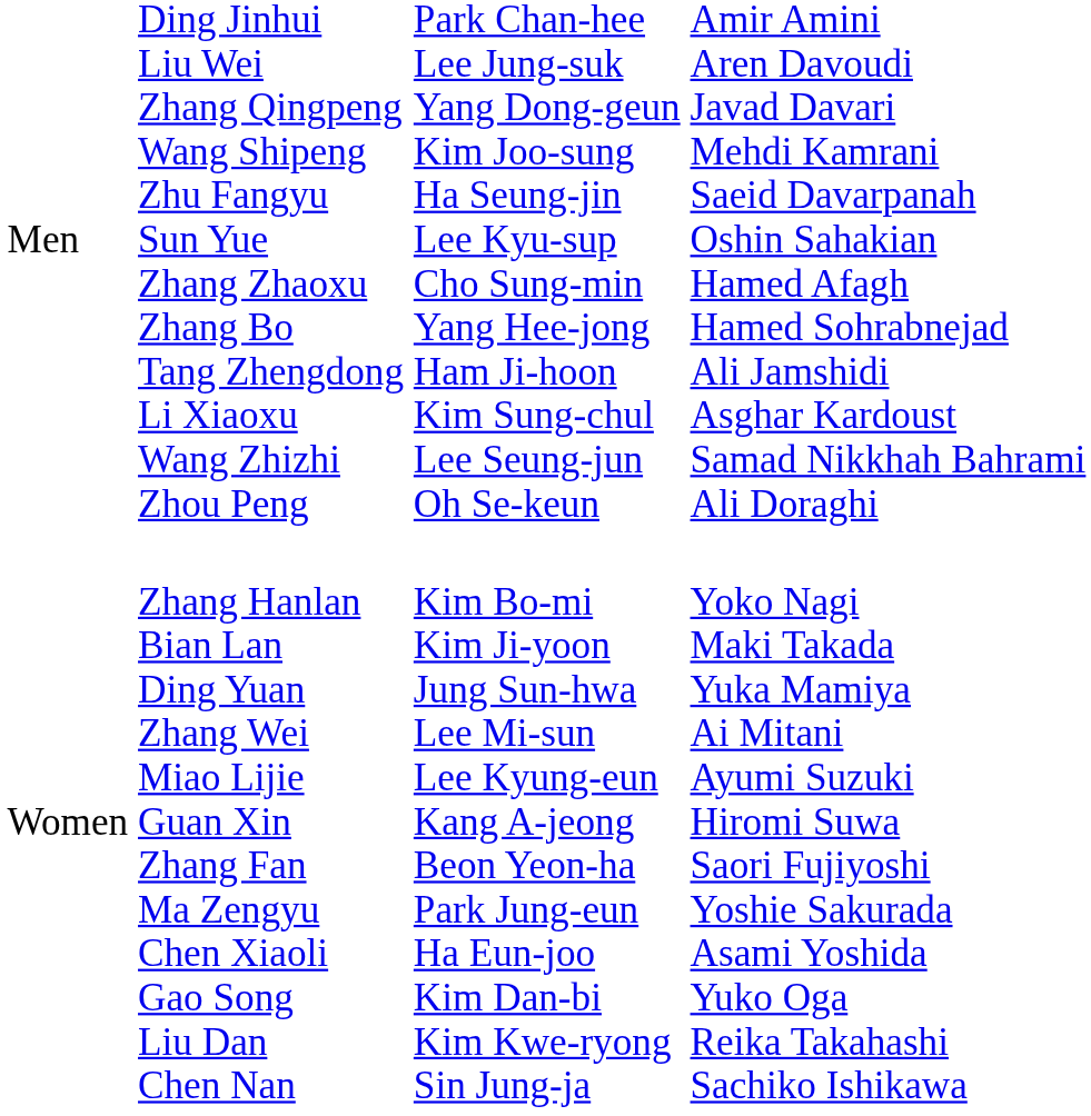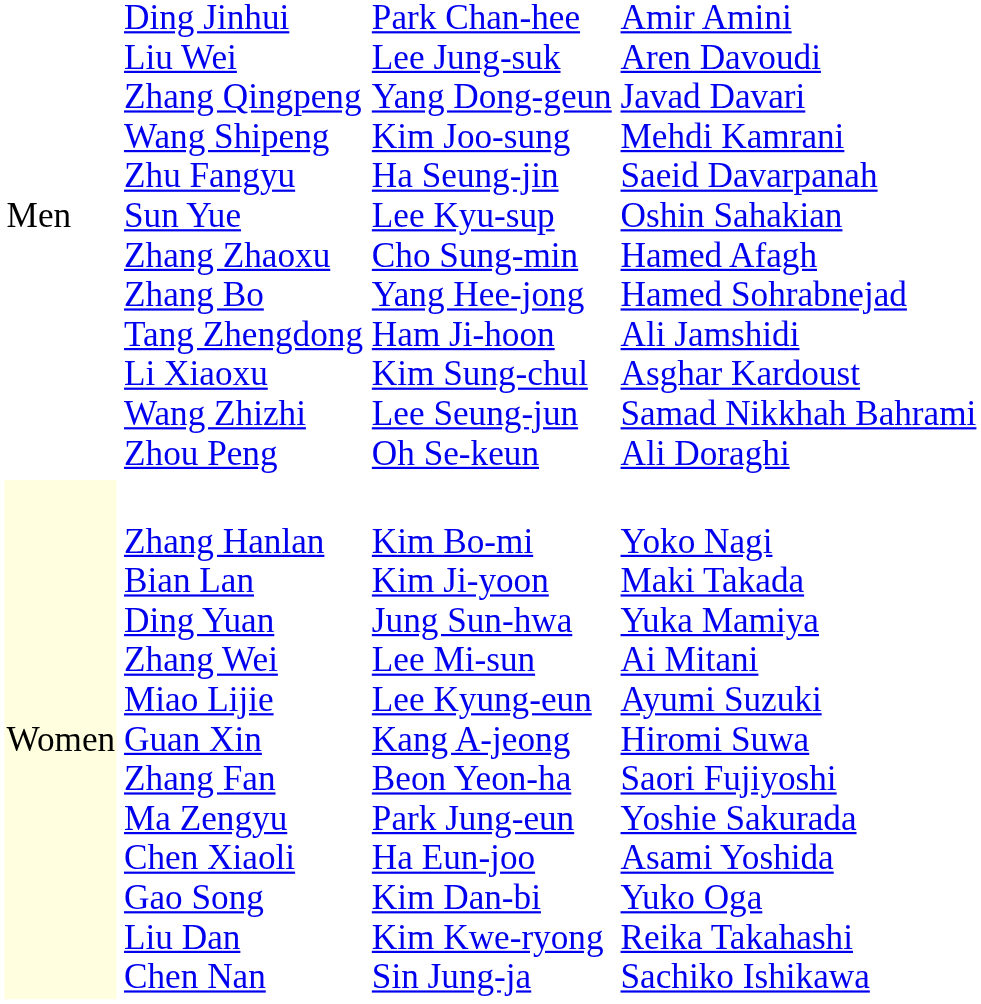Women | column 1: no background -> lightyellow background
